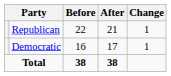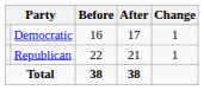rows swapped: Republican <-> Democratic
